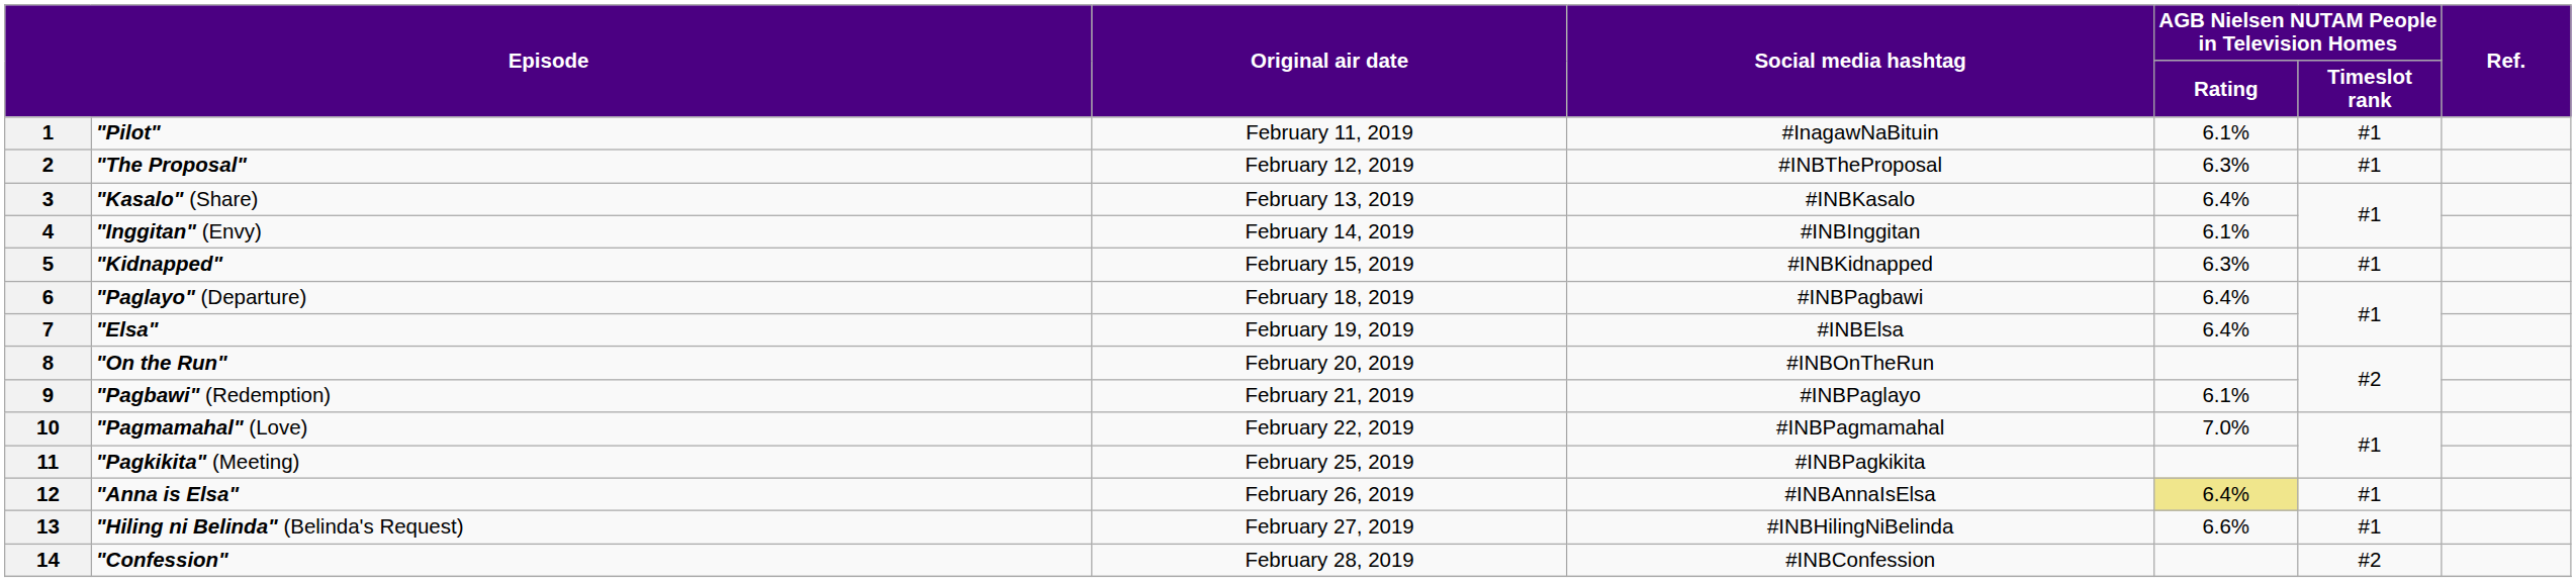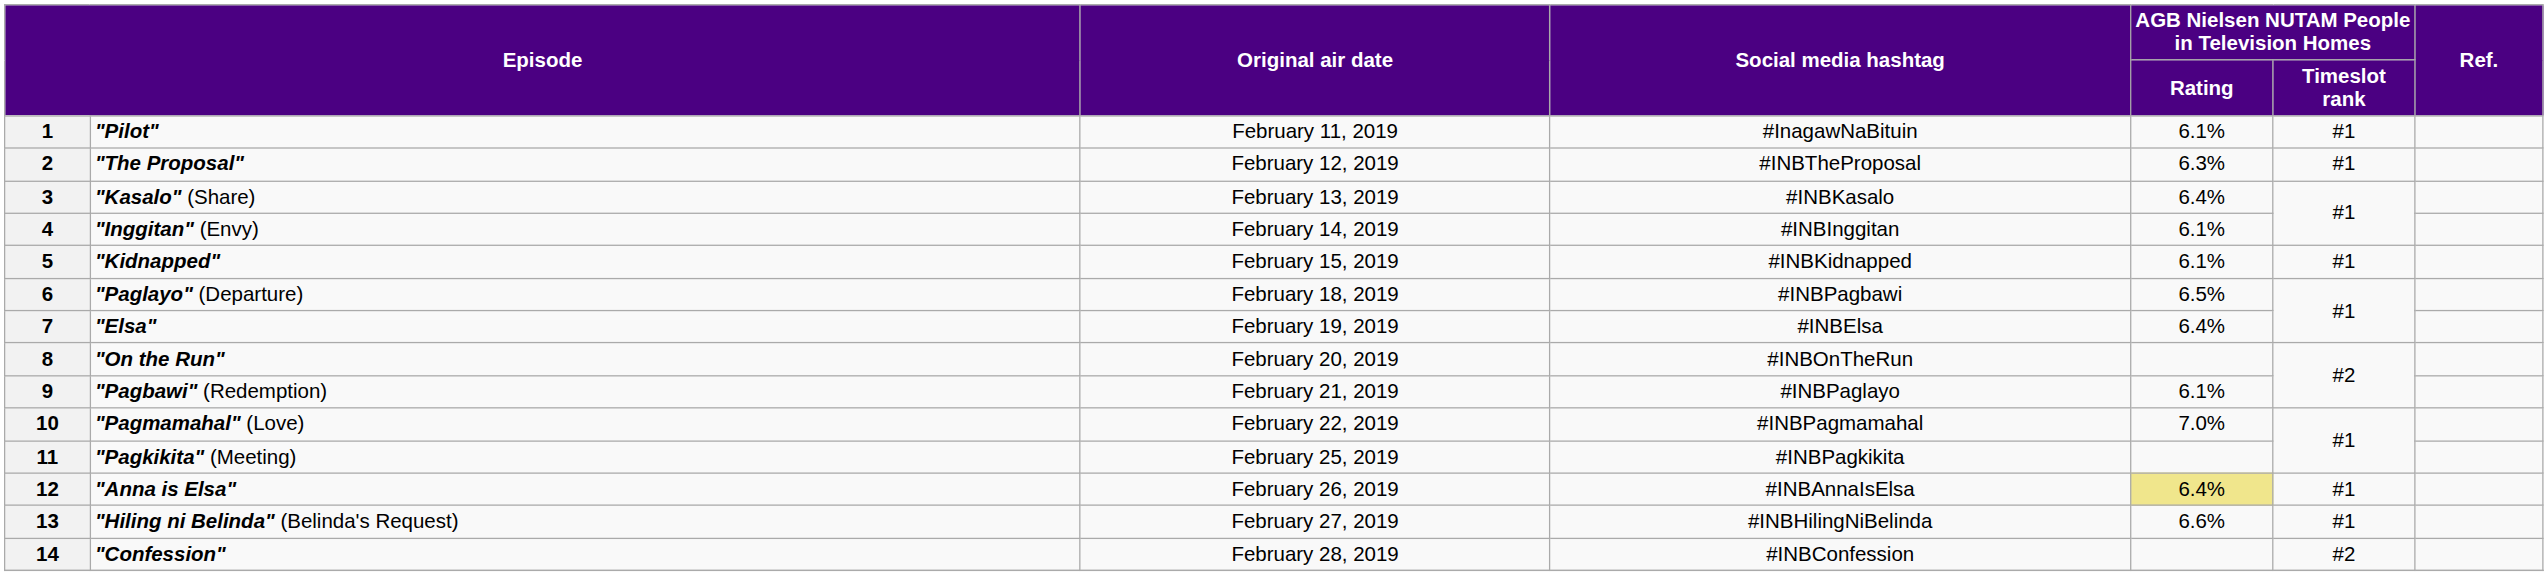5 | AGB Nielsen NUTAM People in Television Homes / Rating: 6.3% -> 6.1%
6 | AGB Nielsen NUTAM People in Television Homes / Rating: 6.4% -> 6.5%
